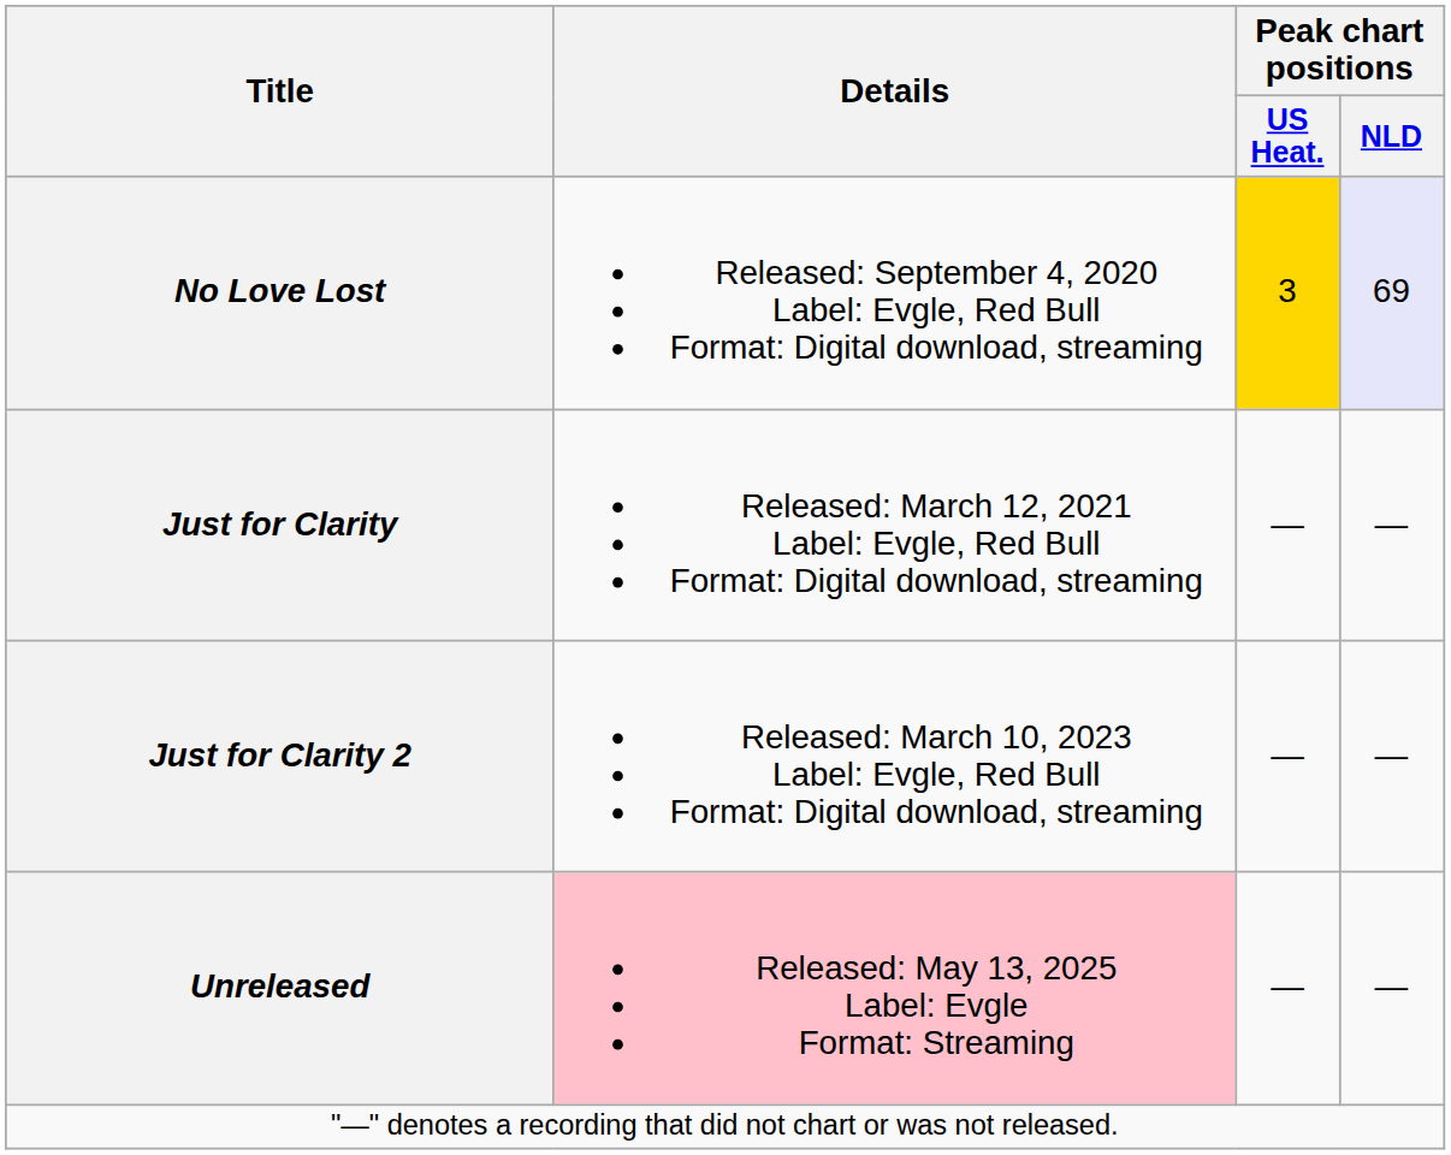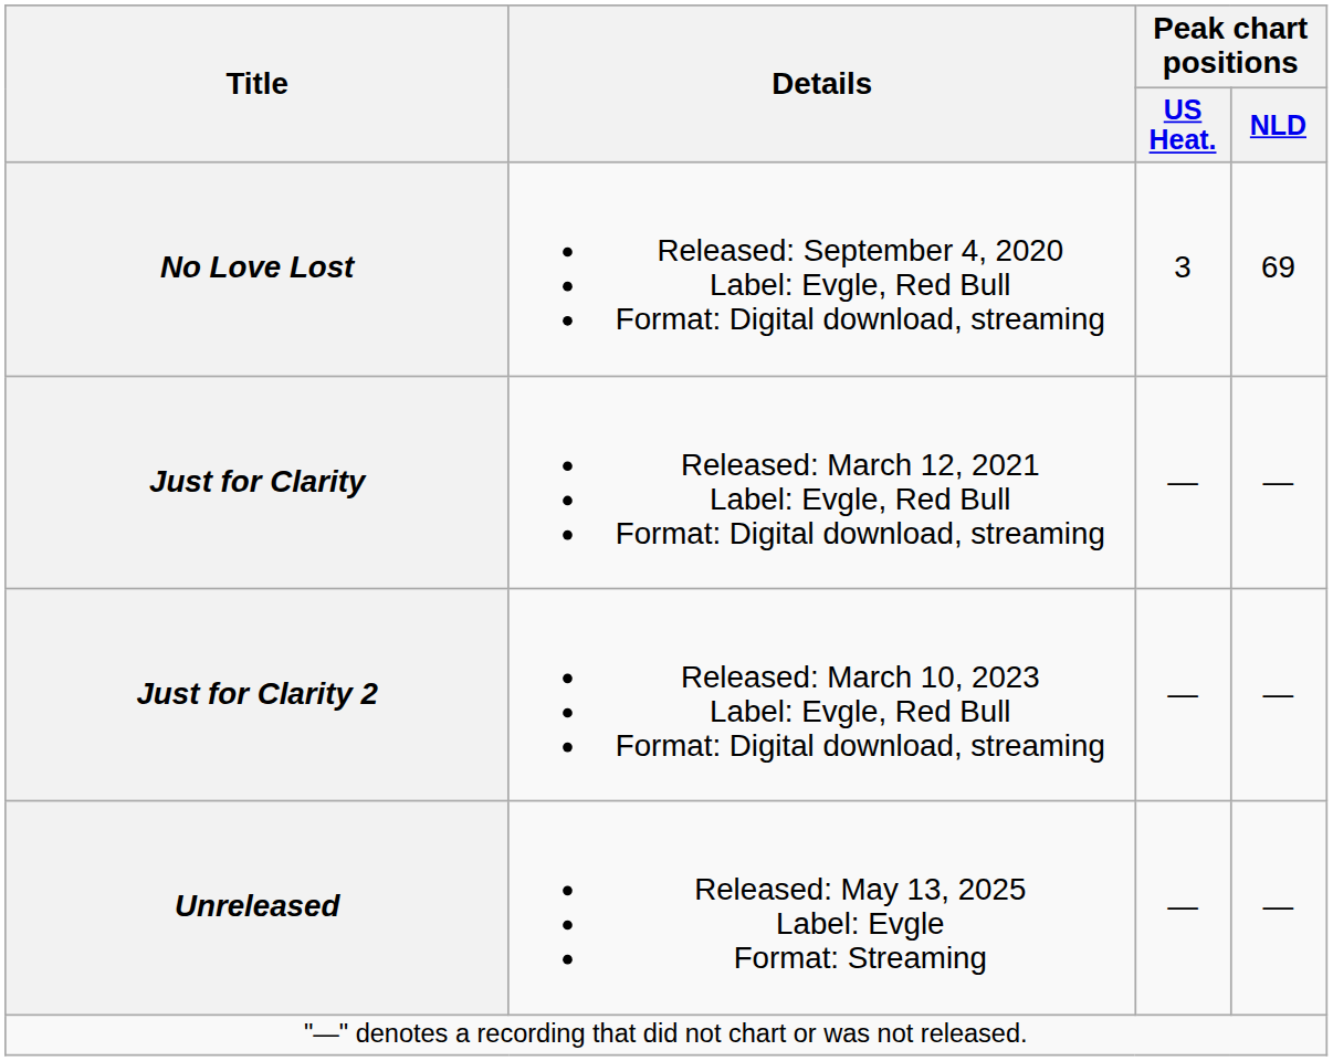No Love Lost | Peak chart positions / US Heat.: gold background -> no background
No Love Lost | Peak chart positions / NLD: lavender background -> no background
Unreleased | Details: pink background -> no background
